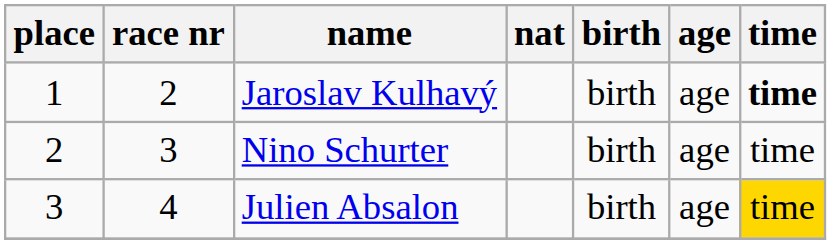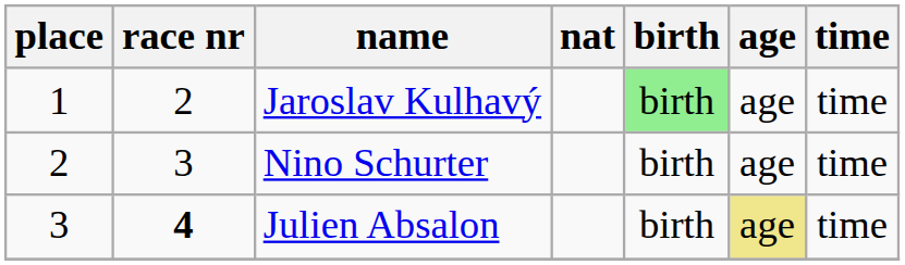Jaroslav Kulhavý | birth: no background -> lightgreen background
Jaroslav Kulhavý | time: bold -> normal
Julien Absalon | race nr: normal -> bold
Julien Absalon | age: no background -> khaki background
Julien Absalon | time: gold background -> no background
